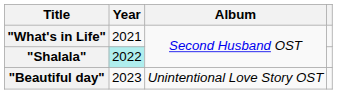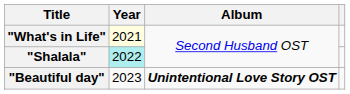"What's in Life" | Year: no background -> lightyellow background
"Beautiful day" | Album: normal -> bold
